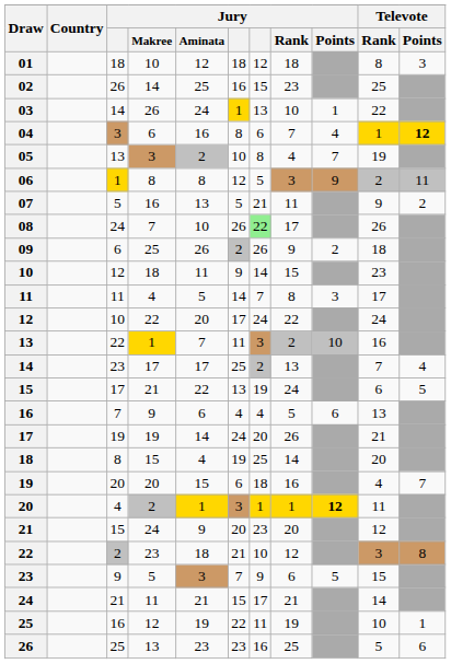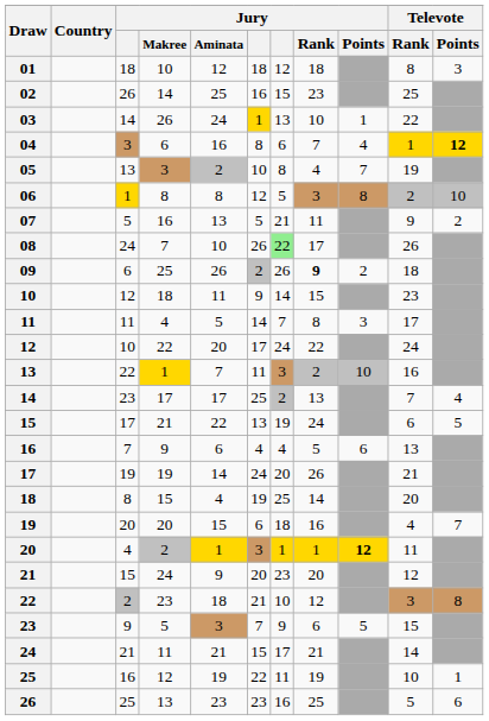06 | Jury / Points: 9 -> 8
06 | Televote / Points: 11 -> 10
09 | Jury / Rank: normal -> bold
